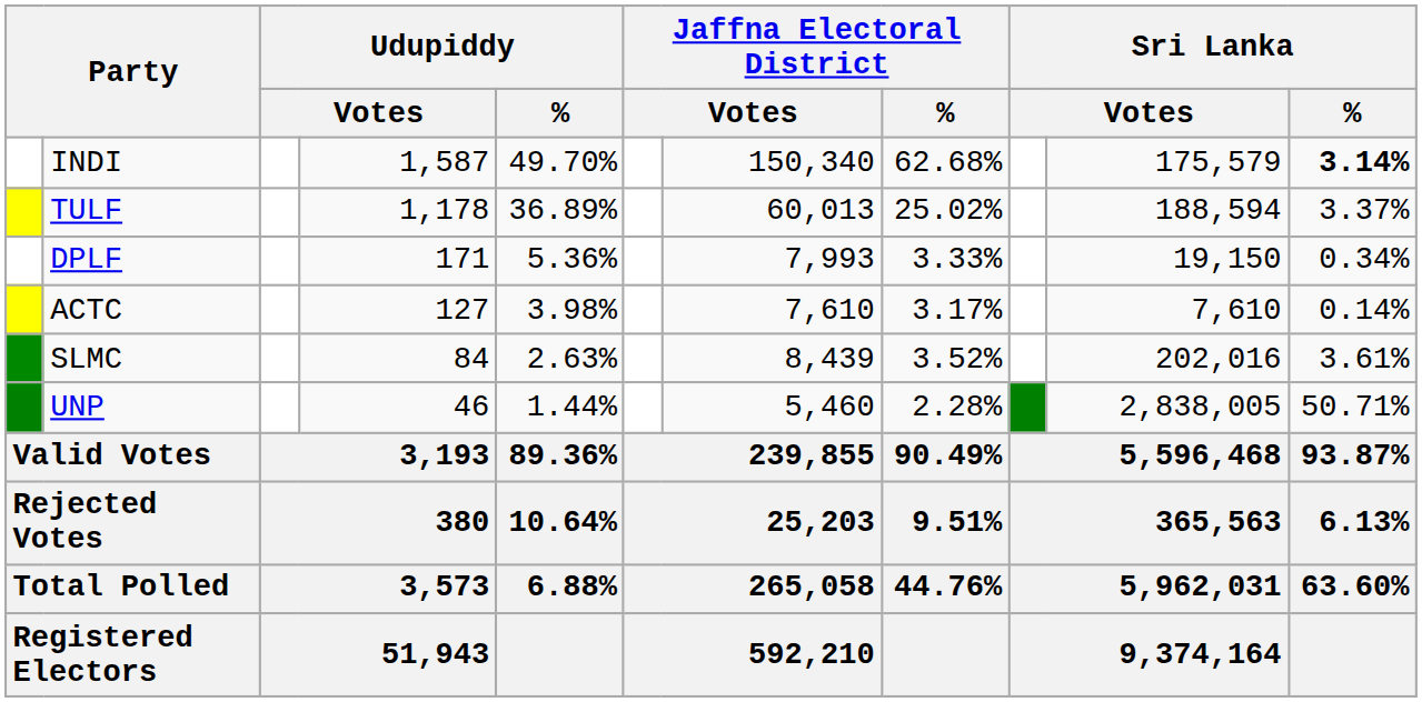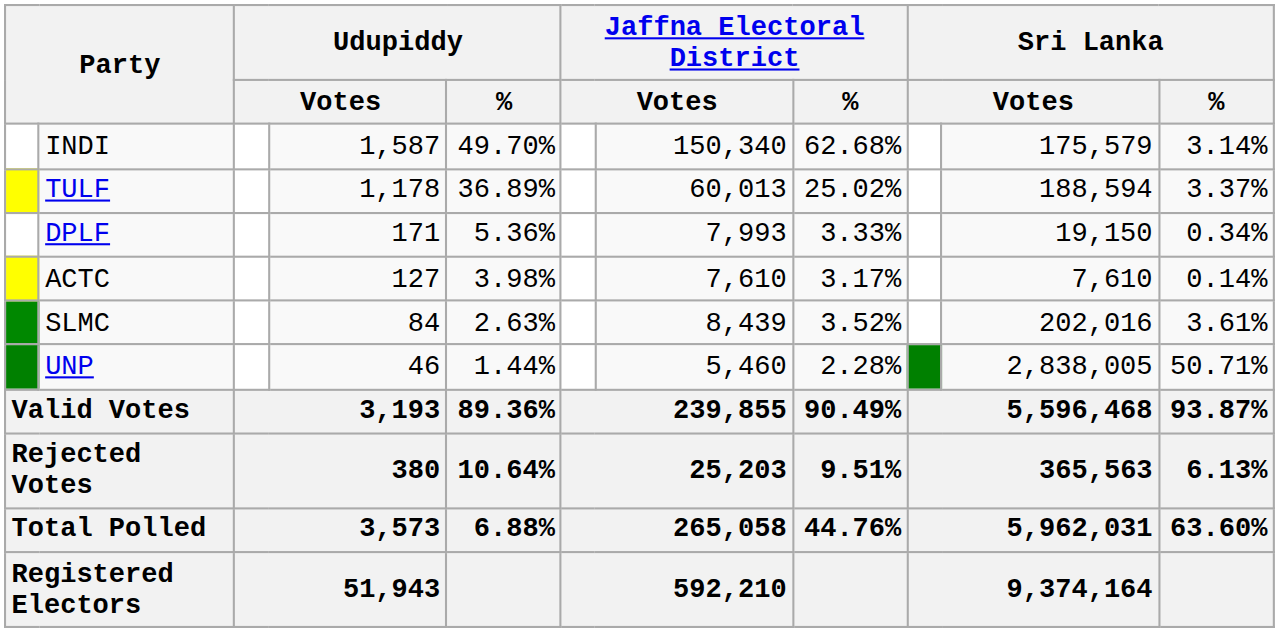INDI | Sri Lanka / %: bold -> normal
